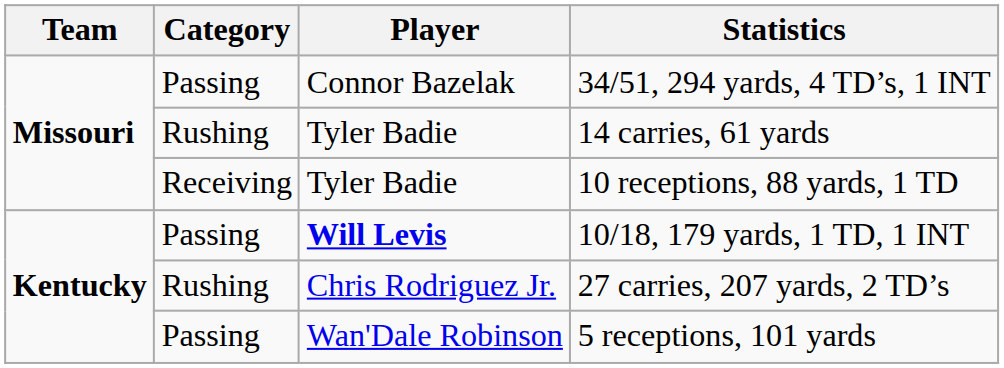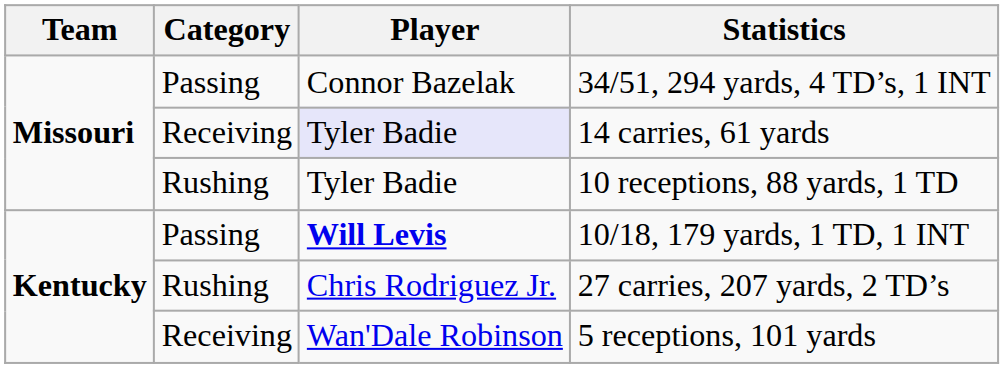14 carries, 61 yards | Category: Rushing -> Receiving
14 carries, 61 yards | Player: no background -> lavender background
10 receptions, 88 yards, 1 TD | Category: Receiving -> Rushing
5 receptions, 101 yards | Category: Passing -> Receiving
